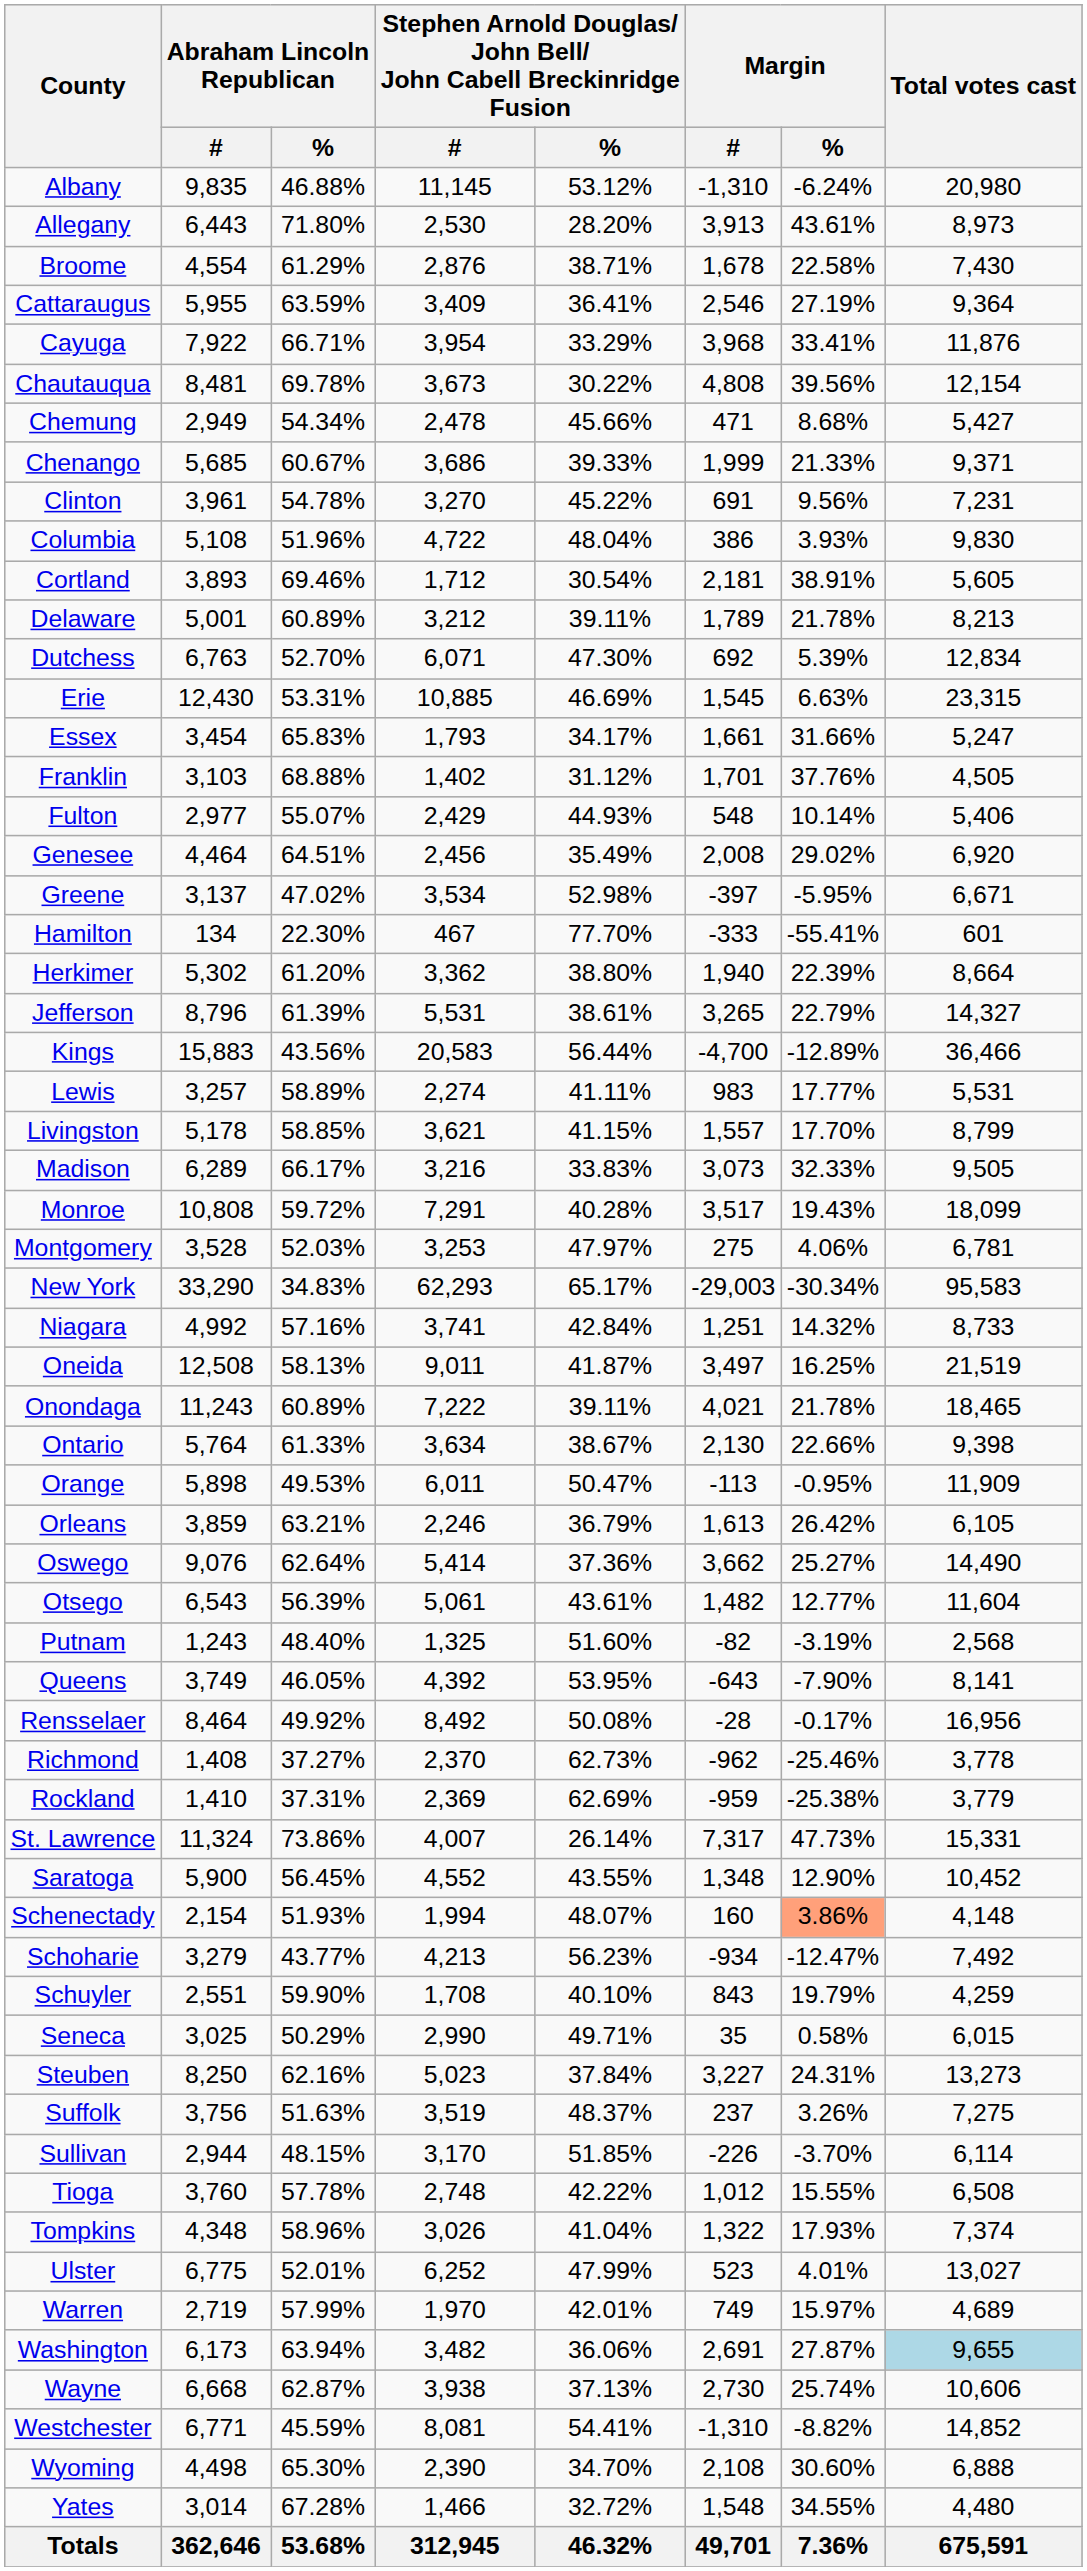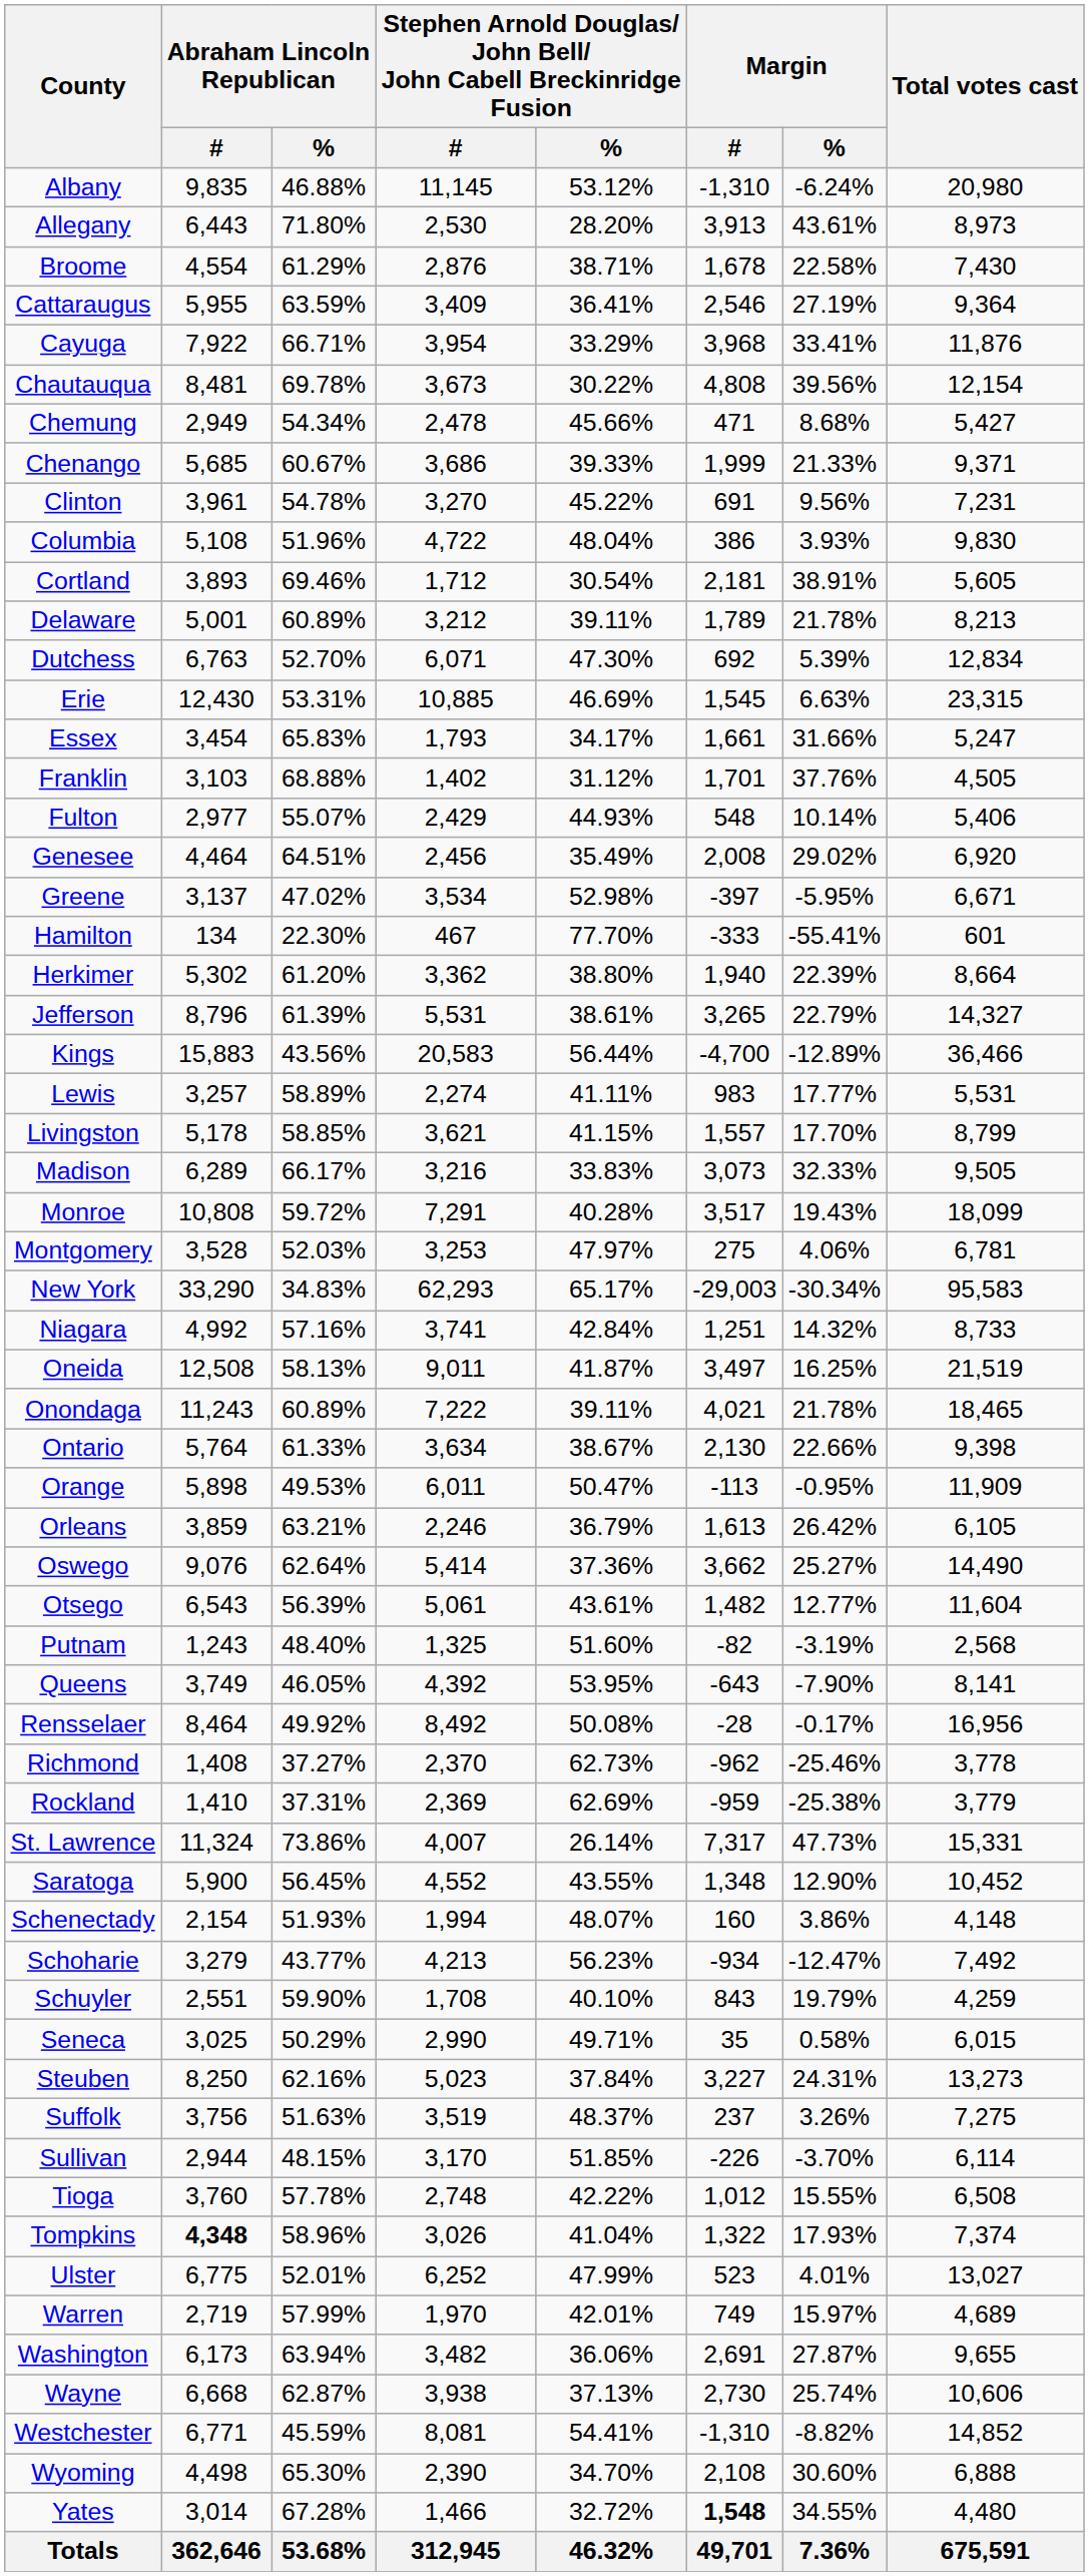Schenectady | Margin / %: lightsalmon background -> no background
Tompkins | Abraham Lincoln Republican / #: normal -> bold
Washington | Total votes cast: lightblue background -> no background
Yates | Margin / #: normal -> bold
